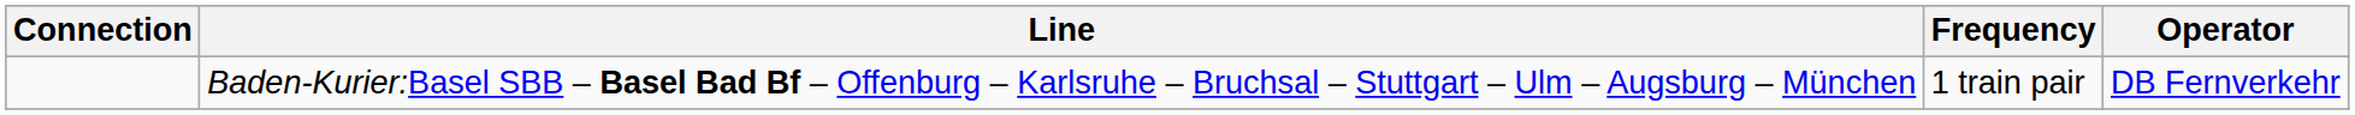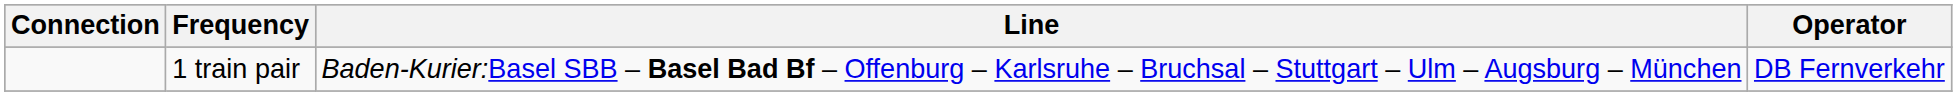columns swapped: Line <-> Frequency
